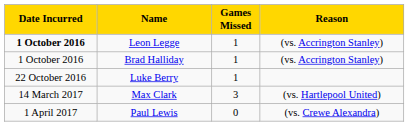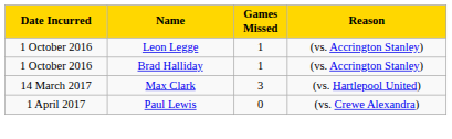Leon Legge | Date Incurred: bold -> normal
- row: 22 October 2016 | Luke Berry | 1
